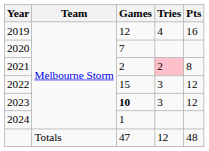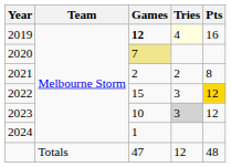2019 | Games: normal -> bold
2019 | Tries: no background -> lightyellow background
2020 | Games: no background -> khaki background
2021 | Tries: pink background -> no background
2022 | Pts: no background -> gold background
2023 | Games: bold -> normal
2023 | Tries: no background -> lightgrey background
